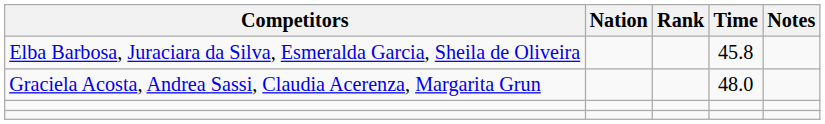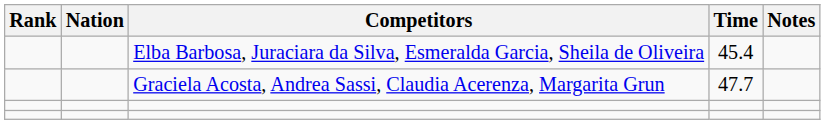columns swapped: Rank <-> Competitors
row 2 | Time: 45.8 -> 45.4
row 3 | Time: 48.0 -> 47.7
